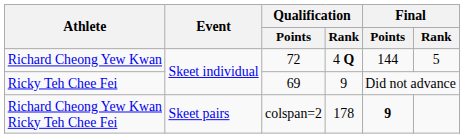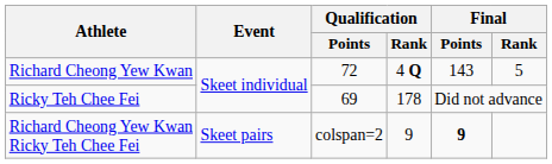Richard Cheong Yew Kwan | Final / Points: 144 -> 143
Ricky Teh Chee Fei | Qualification / Rank: 9 -> 178
Richard Cheong Yew Kwan Ricky Teh Chee Fei | Qualification / Rank: 178 -> 9
